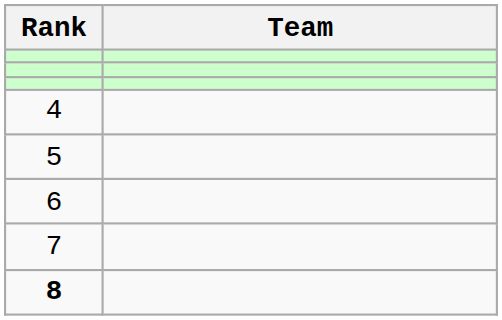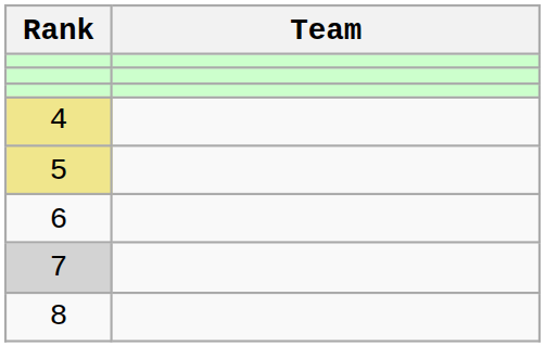row 5 | Rank: no background -> khaki background
row 6 | Rank: no background -> khaki background
row 8 | Rank: no background -> lightgrey background
row 9 | Rank: bold -> normal
